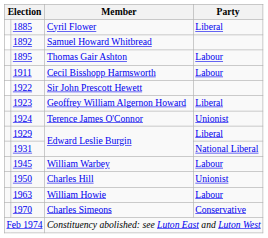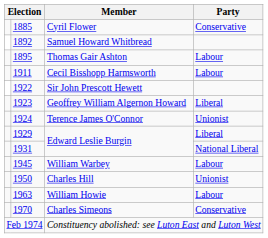Cyril Flower | Party: Liberal -> Conservative
